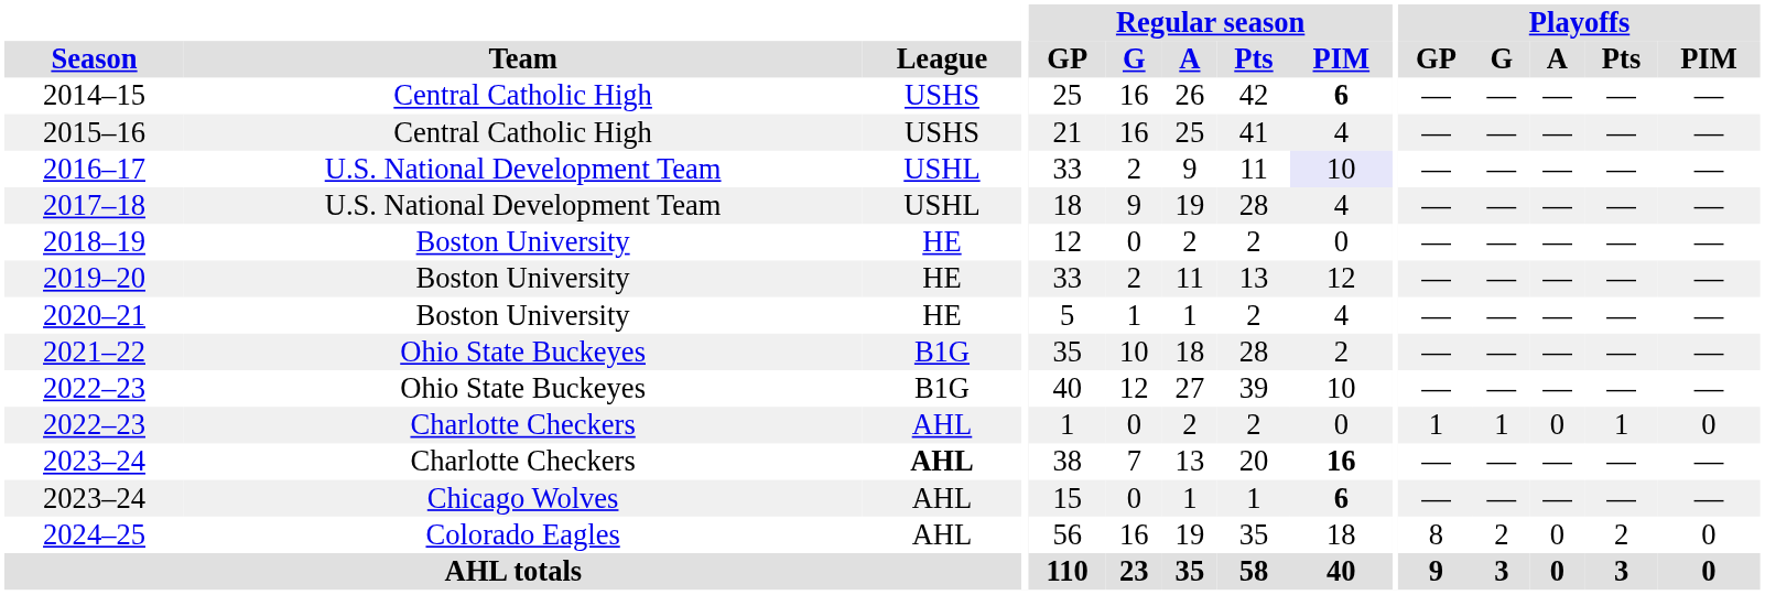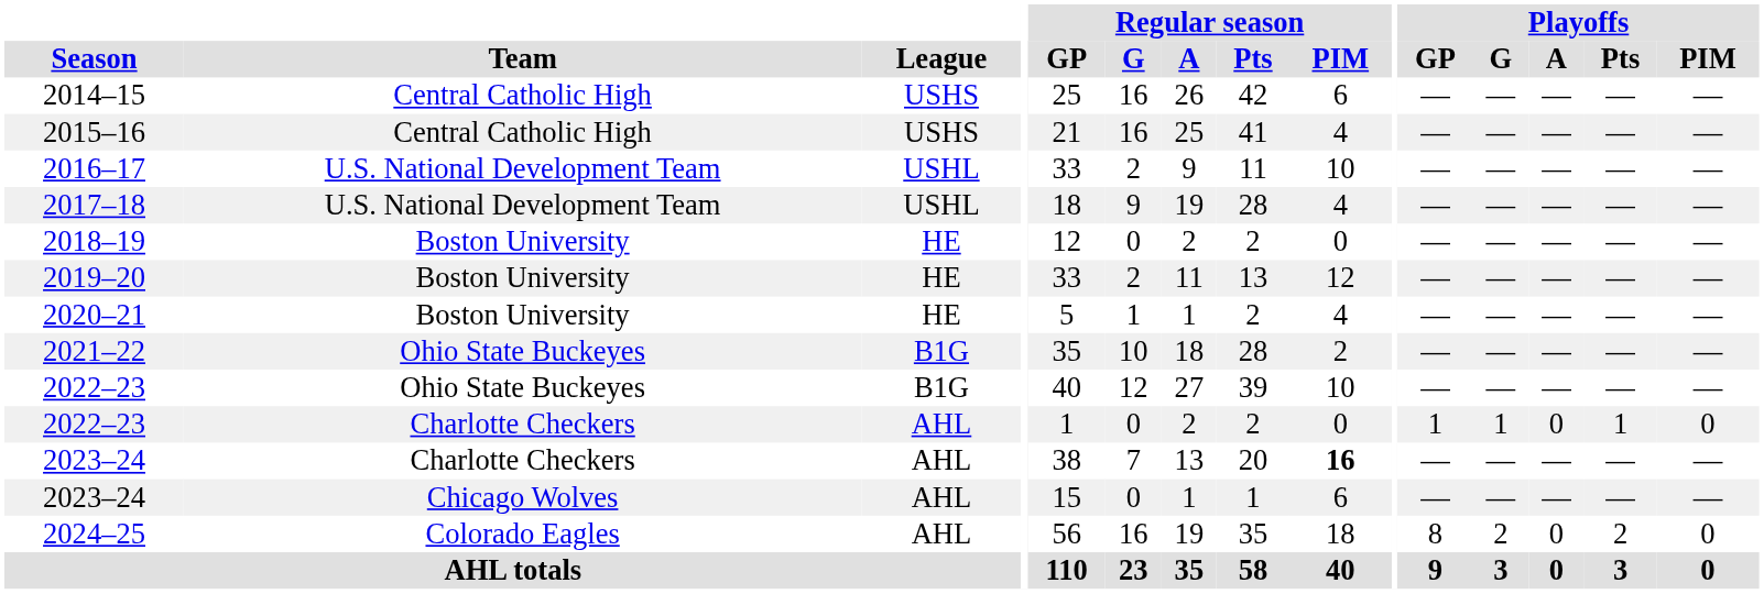2014–15 | Regular season / PIM: bold -> normal
2016–17 | Regular season / PIM: lavender background -> no background
2023–24 / Charlotte Checkers | League: bold -> normal
2023–24 / Chicago Wolves | Regular season / PIM: bold -> normal
